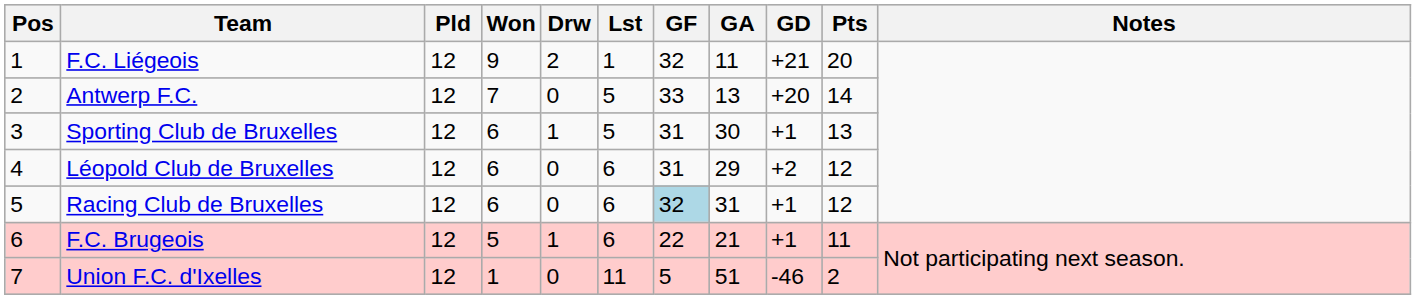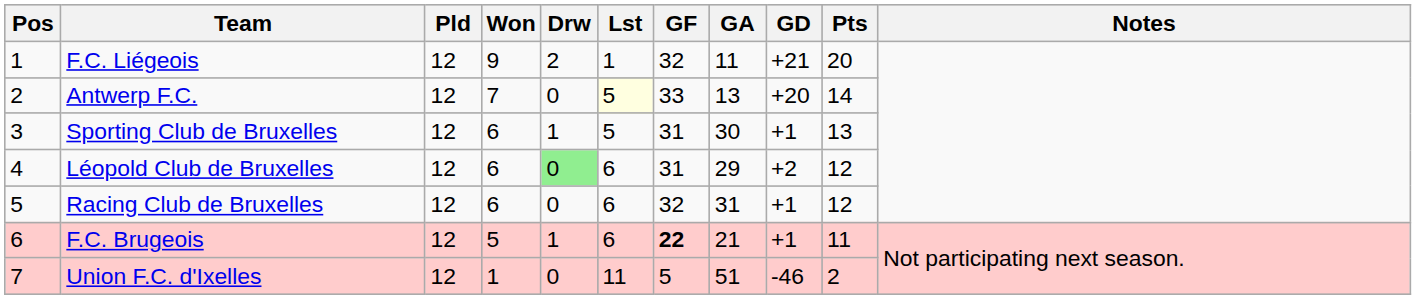Antwerp F.C. | Lst: no background -> lightyellow background
Léopold Club de Bruxelles | Drw: no background -> lightgreen background
Racing Club de Bruxelles | GF: lightblue background -> no background
F.C. Brugeois | GF: normal -> bold
